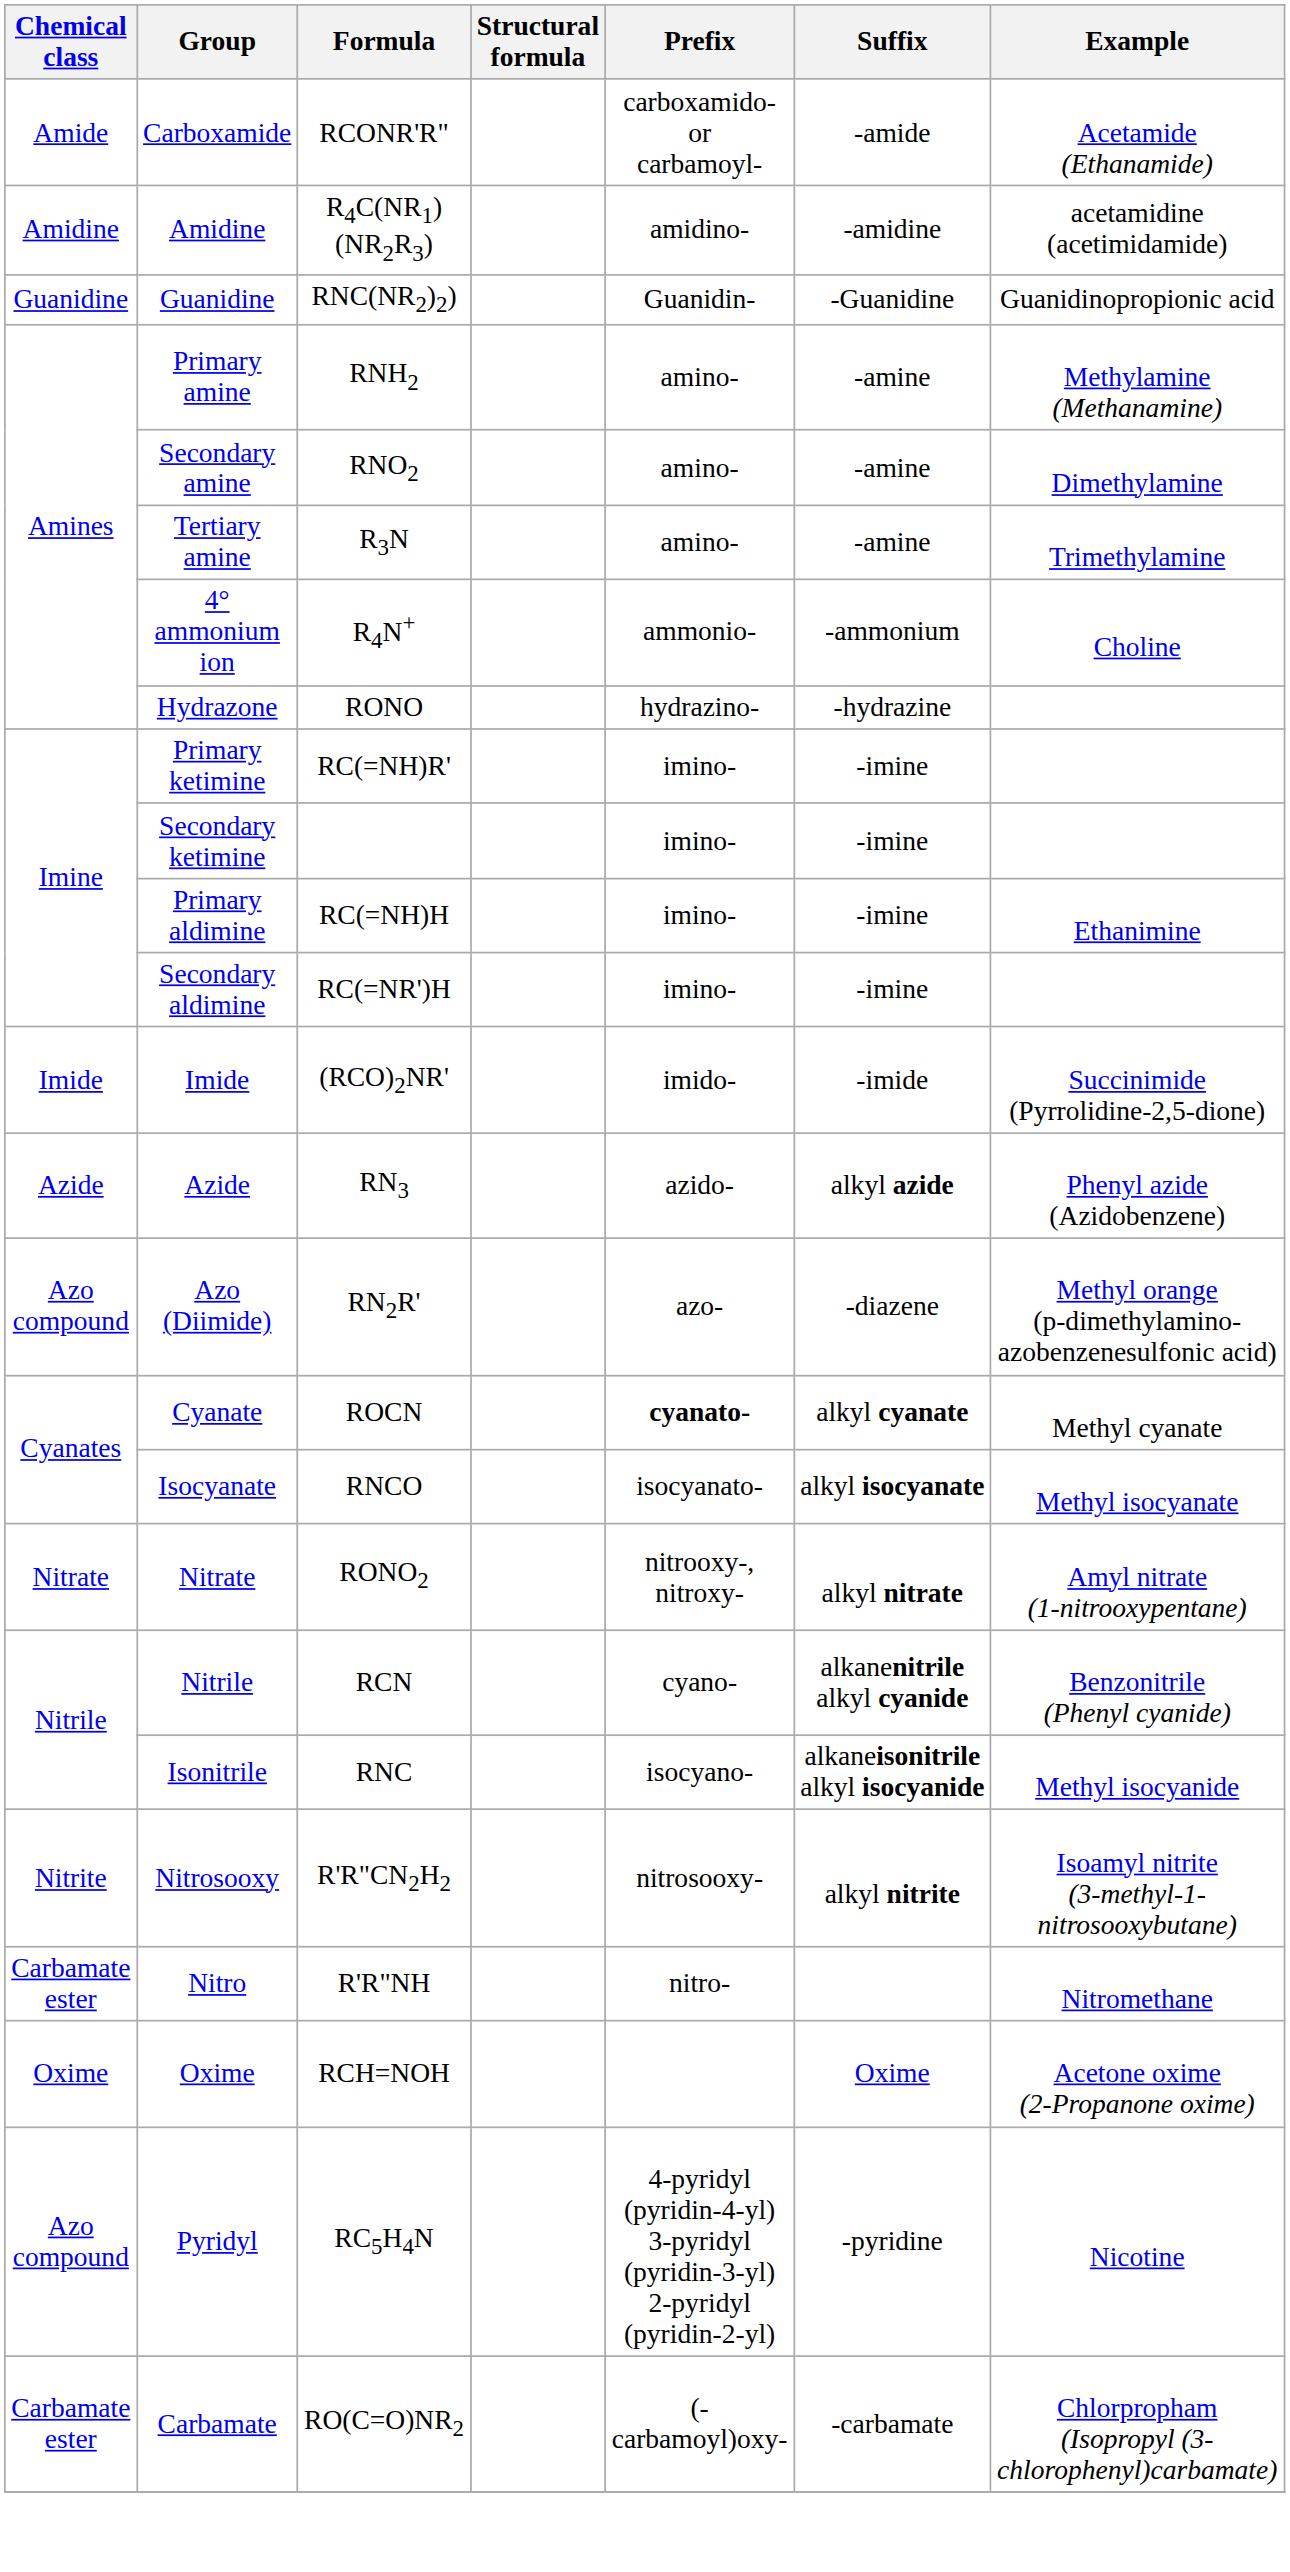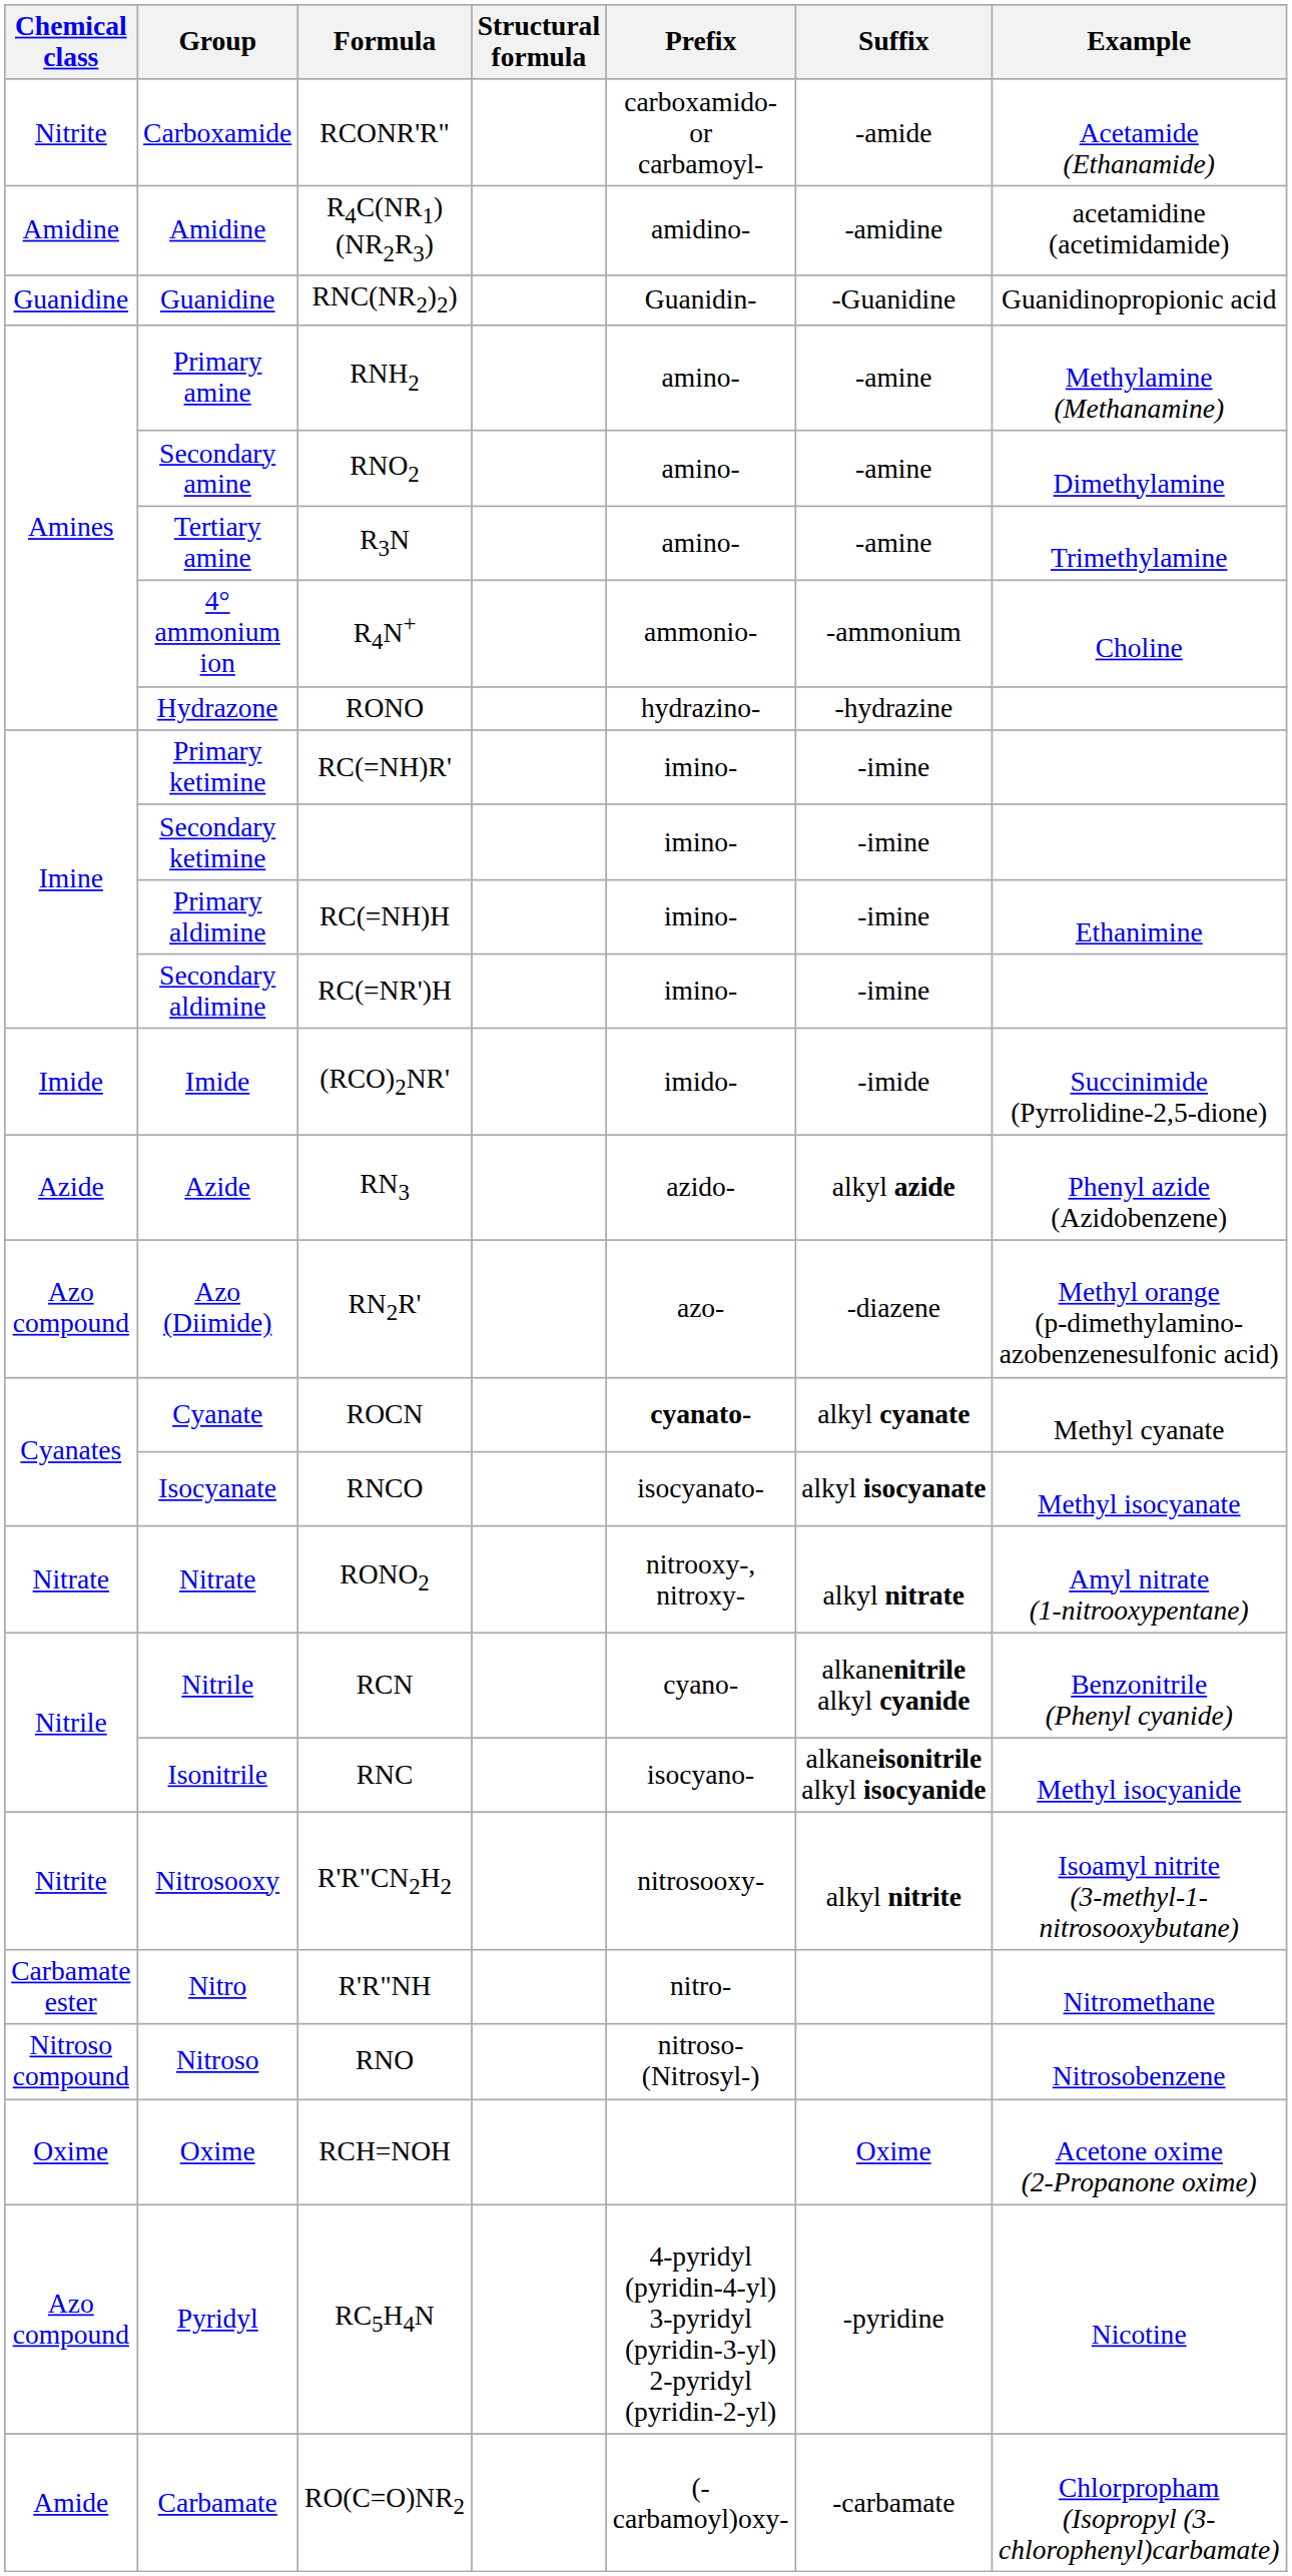Carboxamide | Chemical class: Amide -> Nitrite
+ row: Nitroso compound | Nitroso | RNO | nitroso- (Nitrosyl-) | Nitrosobenzene
Carbamate | Chemical class: Carbamate ester -> Amide
